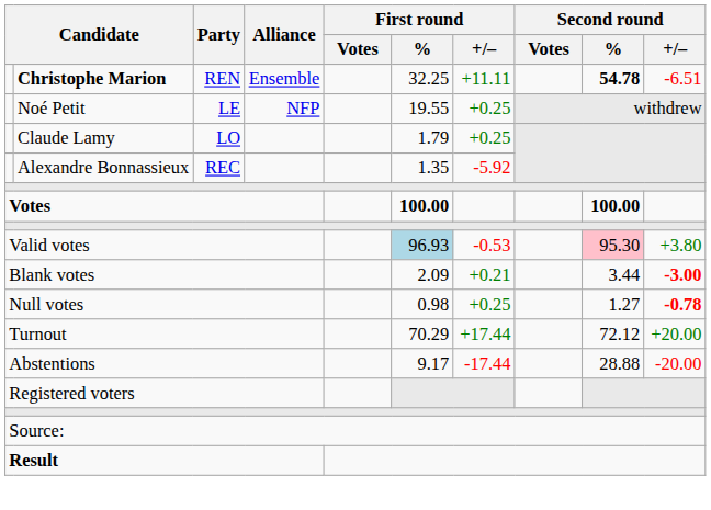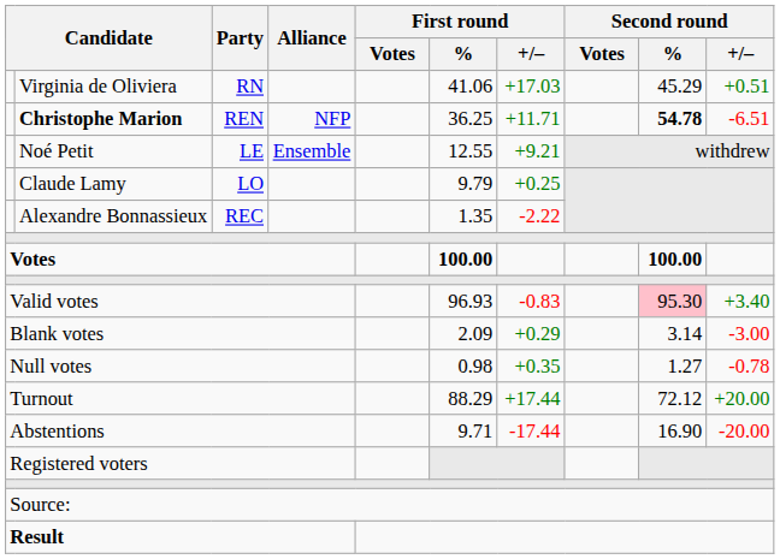+ row: Virginia de Oliviera | RN | 41.06 | +17.03 | 45.29 | +0.51
Christophe Marion | Alliance: Ensemble -> NFP
Christophe Marion | First round / %: 32.25 -> 36.25
Christophe Marion | First round / +/–: +11.11 -> +11.71
Noé Petit | Alliance: NFP -> Ensemble
Noé Petit | First round / %: 19.55 -> 12.55
Noé Petit | First round / +/–: +0.25 -> +9.21
Claude Lamy | First round / %: 1.79 -> 9.79
Alexandre Bonnassieux | First round / +/–: -5.92 -> -2.22
Valid votes | First round / %: lightblue background -> no background
Valid votes | First round / +/–: -0.53 -> -0.83
Valid votes | Second round / +/–: +3.80 -> +3.40
Blank votes | First round / +/–: +0.21 -> +0.29
Blank votes | Second round / %: 3.44 -> 3.14
Blank votes | Second round / +/–: bold -> normal
Null votes | First round / +/–: +0.25 -> +0.35
Null votes | Second round / +/–: bold -> normal
Turnout | First round / %: 70.29 -> 88.29
Abstentions | First round / %: 9.17 -> 9.71
Abstentions | Second round / %: 28.88 -> 16.90
